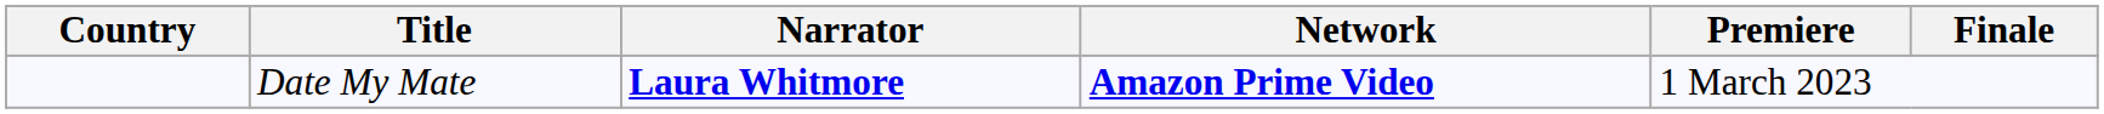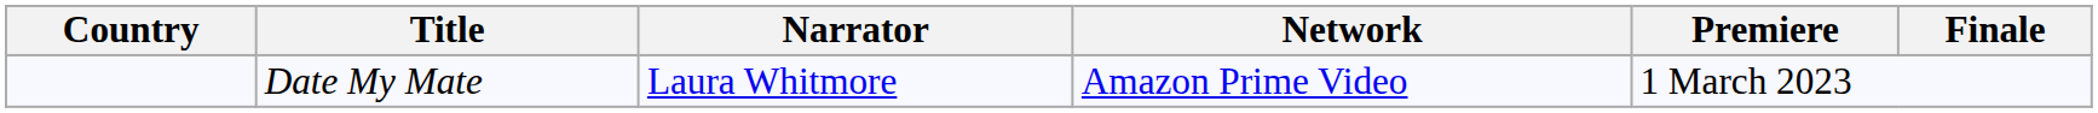Date My Mate | Narrator: bold -> normal
Date My Mate | Network: bold -> normal
